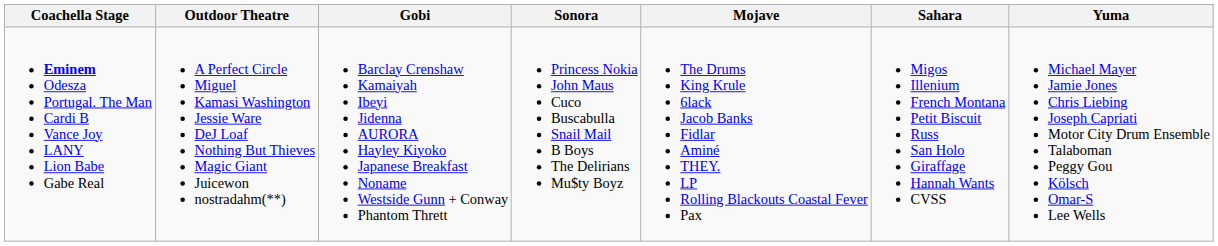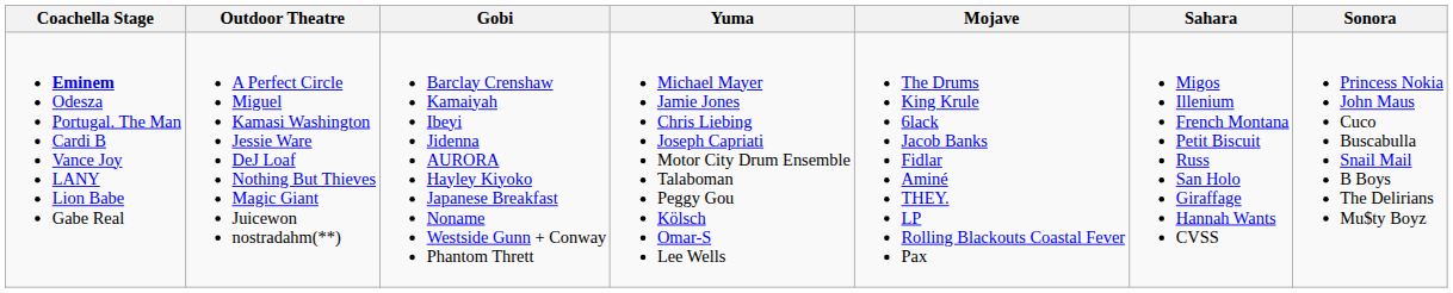columns swapped: Sonora <-> Yuma
